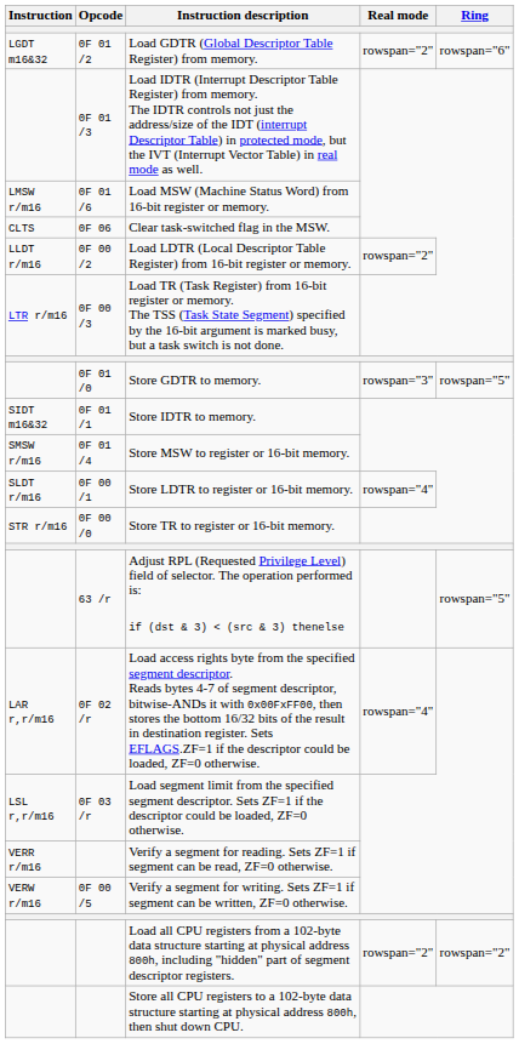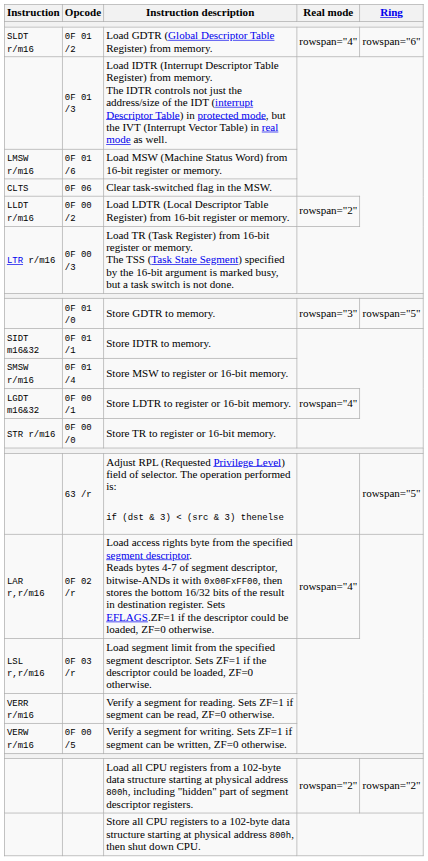Load GDTR (Global Descriptor Table Register) from memory. | Instruction: LGDT m16&32 -> SLDT r/m16
Load GDTR (Global Descriptor Table Register) from memory. | Real mode: rowspan="2" -> rowspan="4"
Store LDTR to register or 16-bit memory. | Instruction: SLDT r/m16 -> LGDT m16&32
